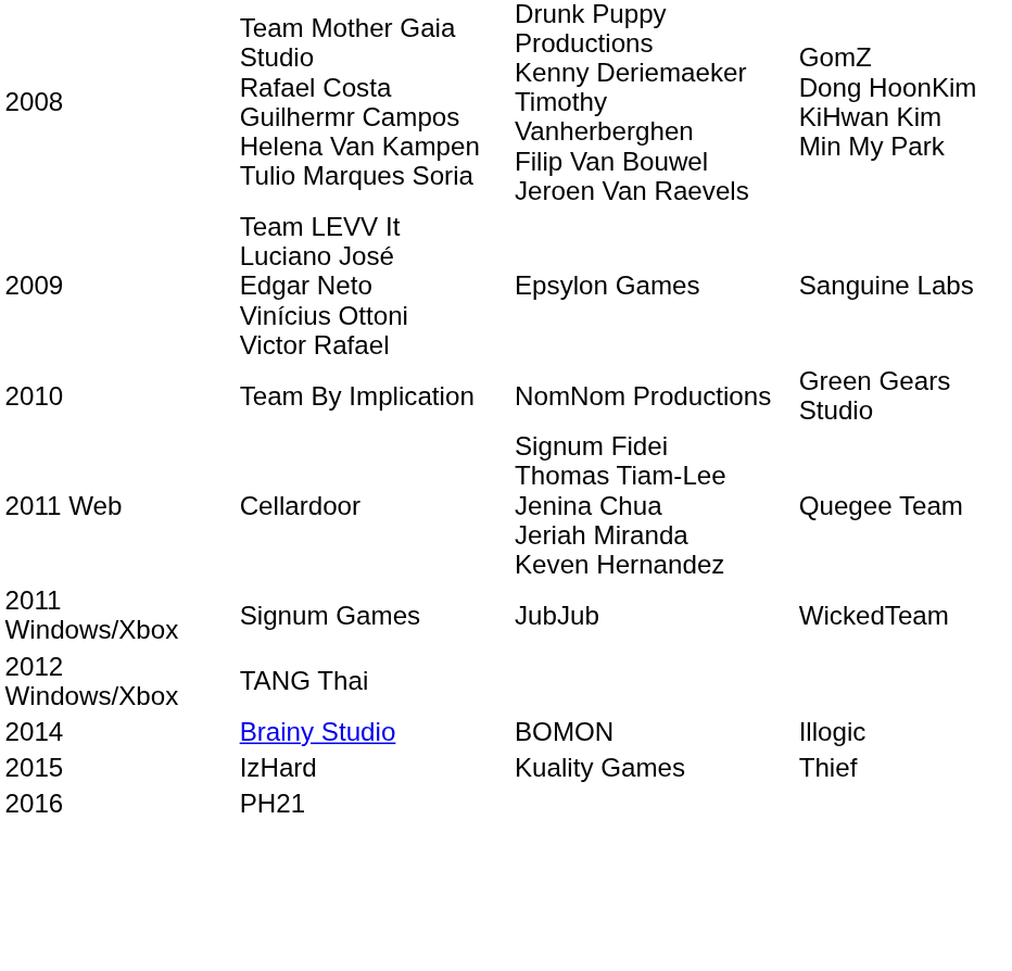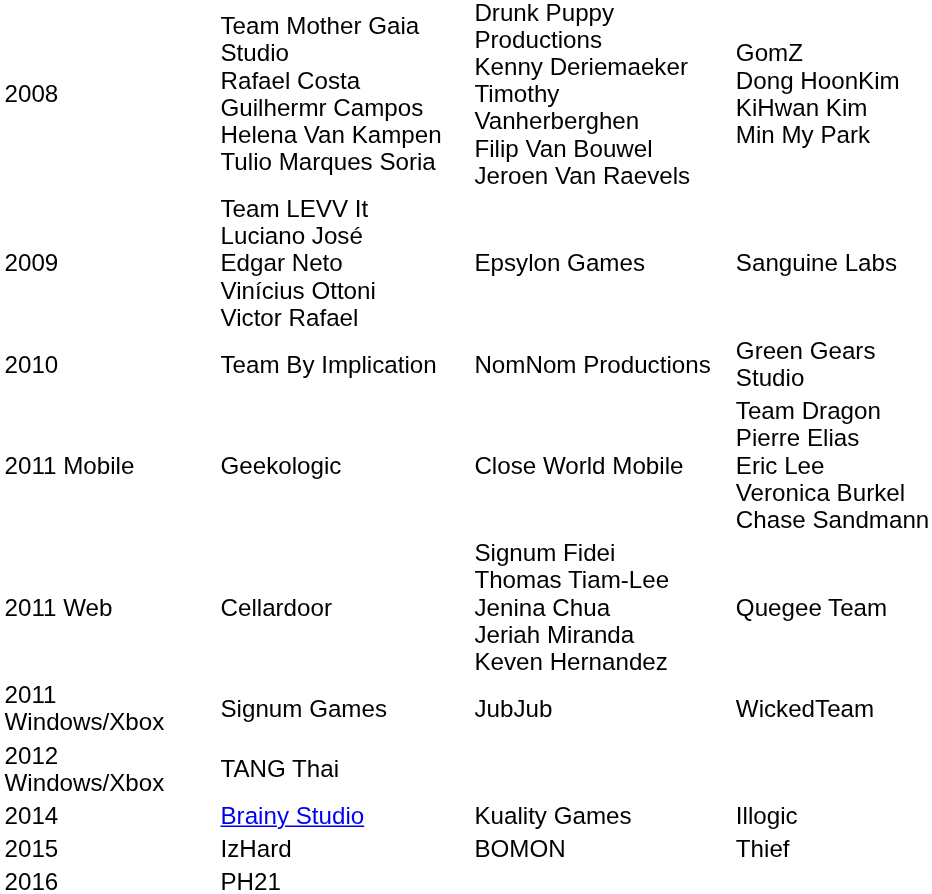+ row: 2011 Mobile | Geekologic | Close World Mobile | Team Dragon Pierre Elias Eric Lee Veronica Burkel Chase Sandmann
Brainy Studio | column 3: BOMON -> Kuality Games
IzHard | column 3: Kuality Games -> BOMON
